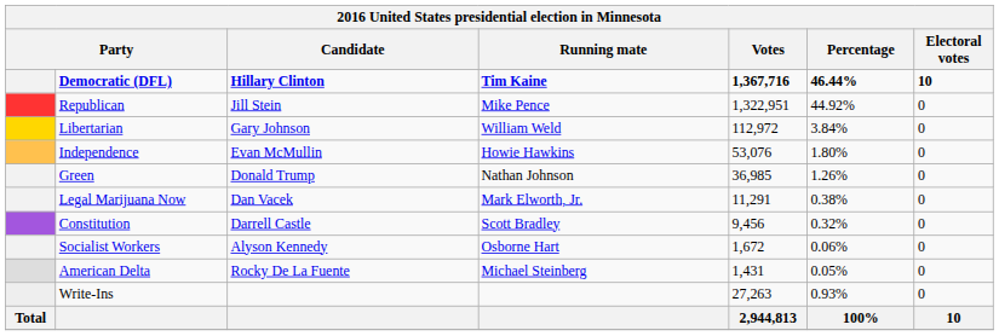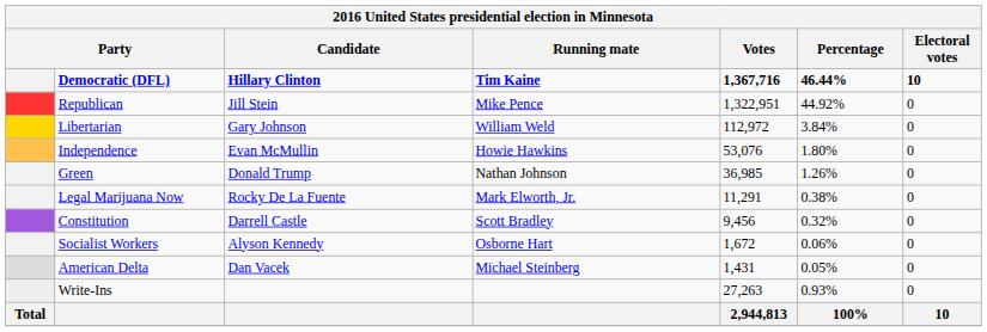Legal Marijuana Now | Candidate: Dan Vacek -> Rocky De La Fuente
American Delta | Candidate: Rocky De La Fuente -> Dan Vacek
